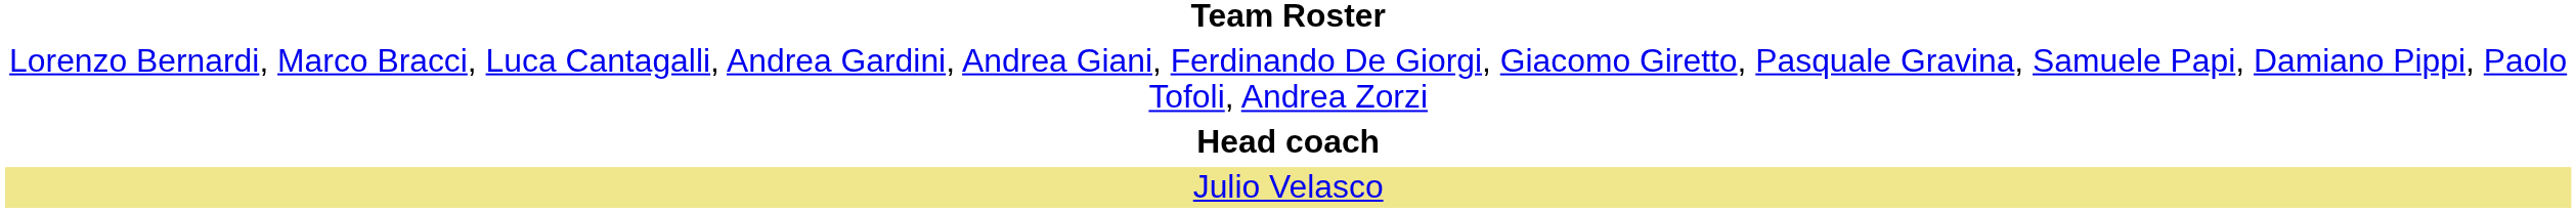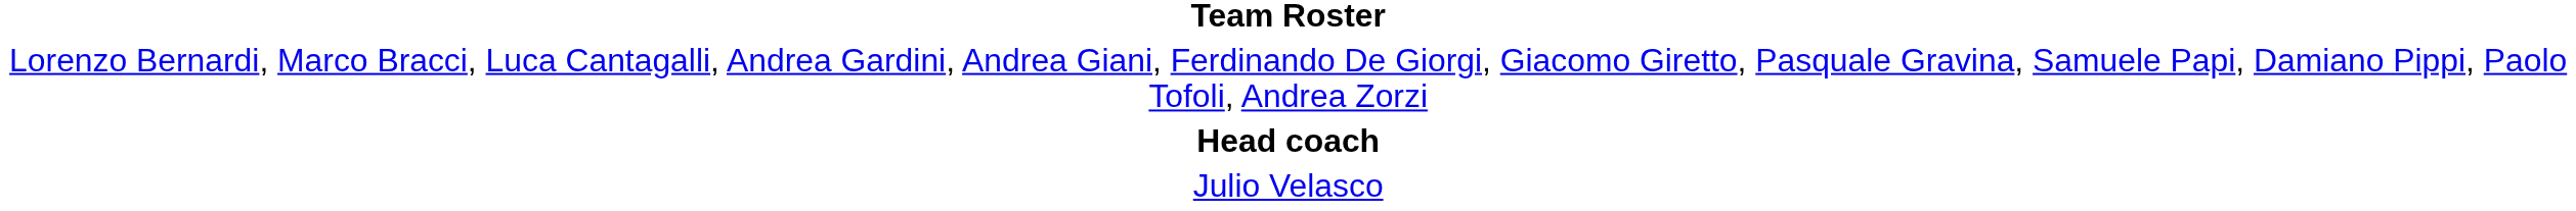row 4 | column 1: khaki background -> no background
